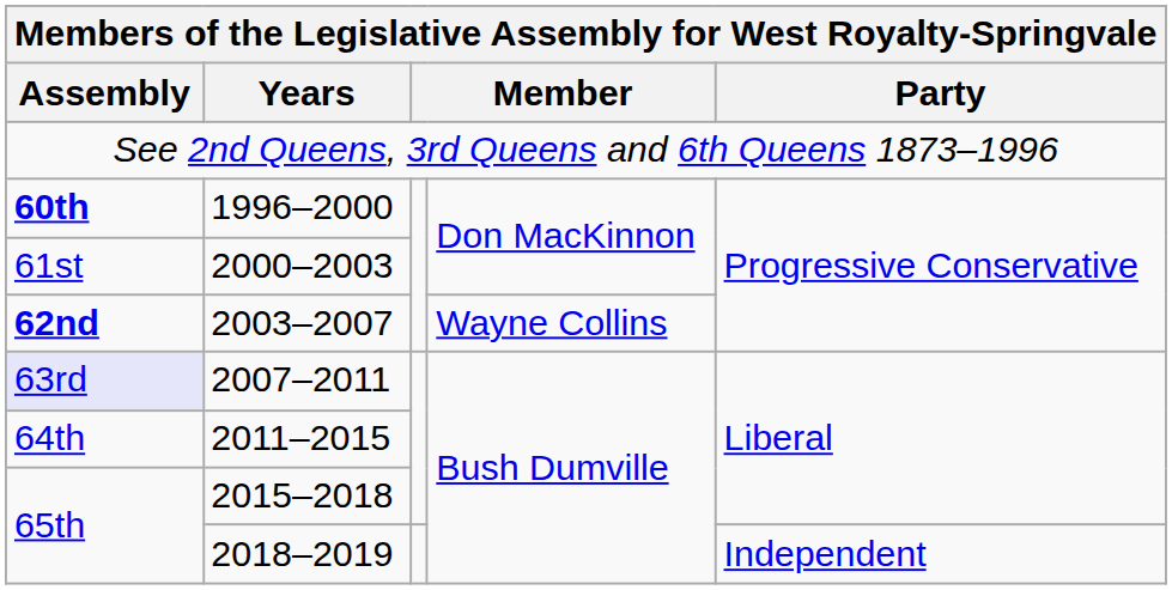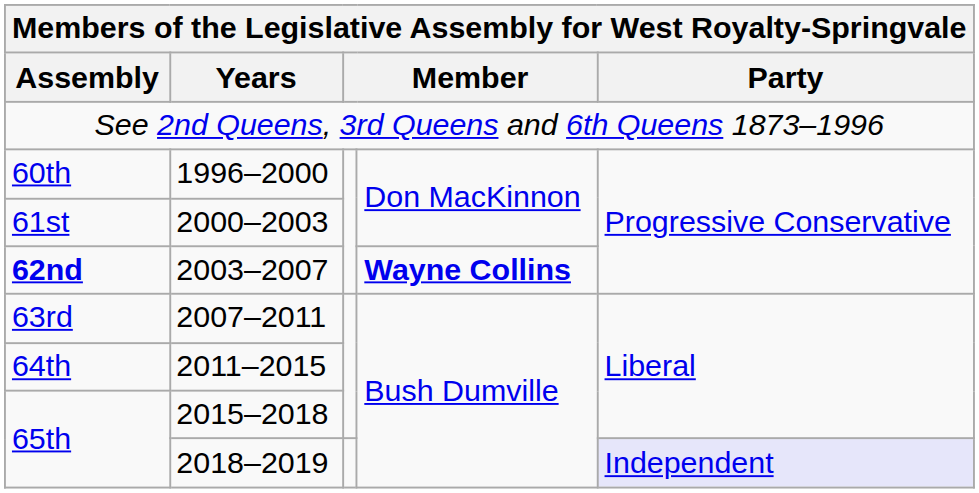1996–2000 | Assembly: bold -> normal
2003–2007 | column 4: normal -> bold
2007–2011 | Assembly: lavender background -> no background
2018–2019 | Party: no background -> lavender background
